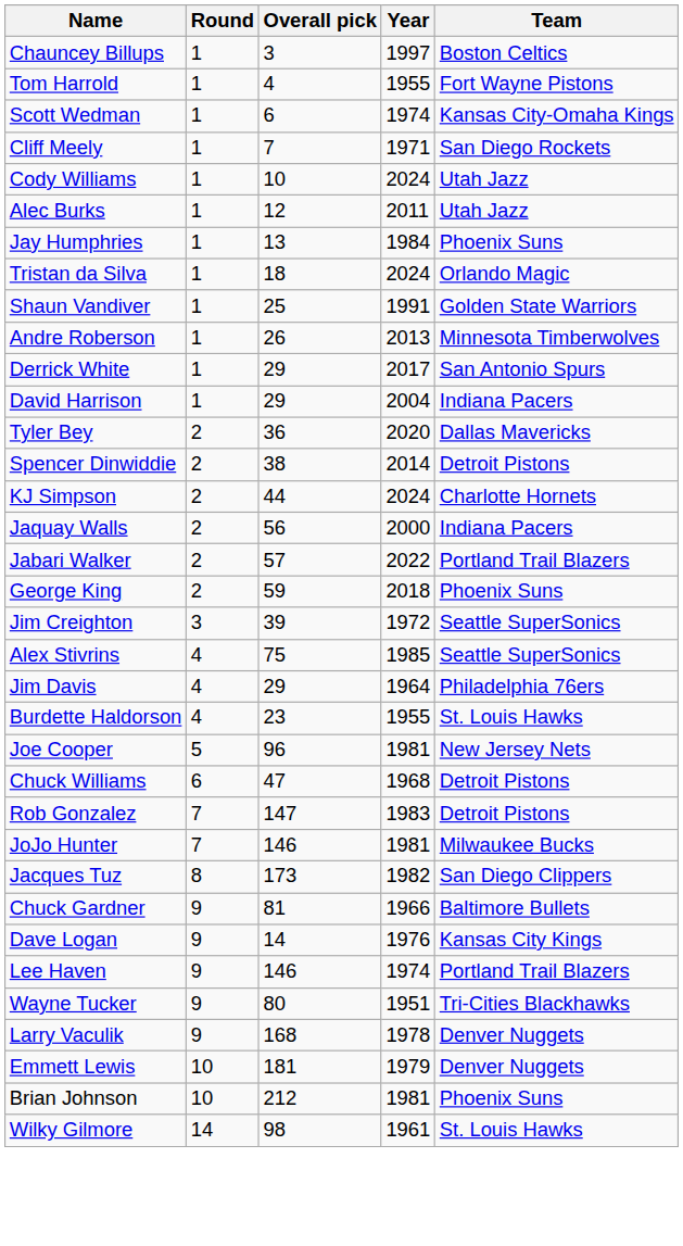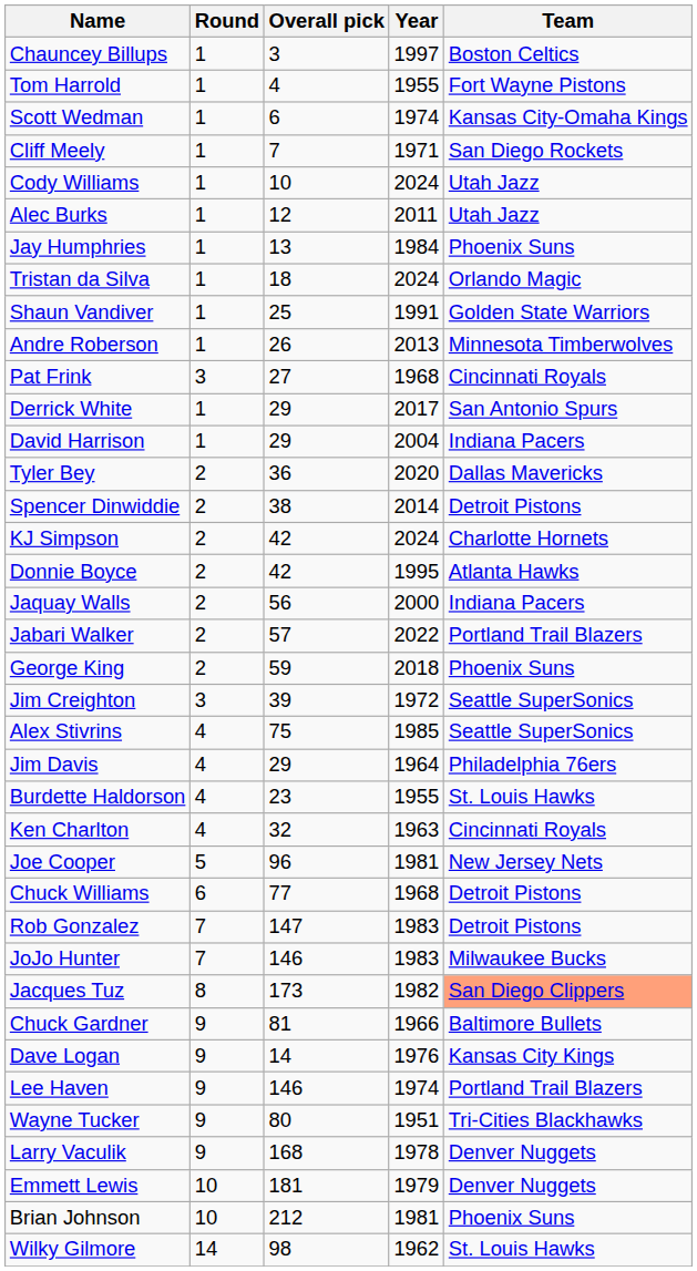+ row: Pat Frink | 3 | 27 | 1968 | Cincinnati Royals
KJ Simpson | Overall pick: 44 -> 42
+ row: Donnie Boyce | 2 | 42 | 1995 | Atlanta Hawks
+ row: Ken Charlton | 4 | 32 | 1963 | Cincinnati Royals
Chuck Williams | Overall pick: 47 -> 77
JoJo Hunter | Year: 1981 -> 1983
Jacques Tuz | Team: no background -> lightsalmon background
Wilky Gilmore | Year: 1961 -> 1962
